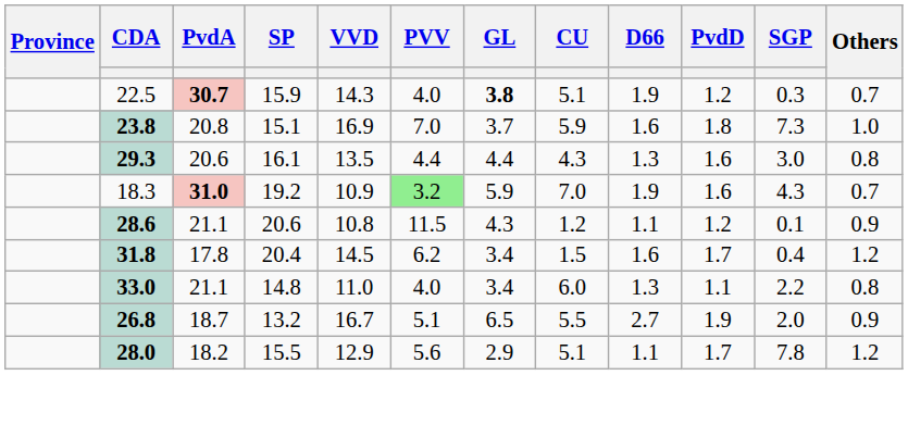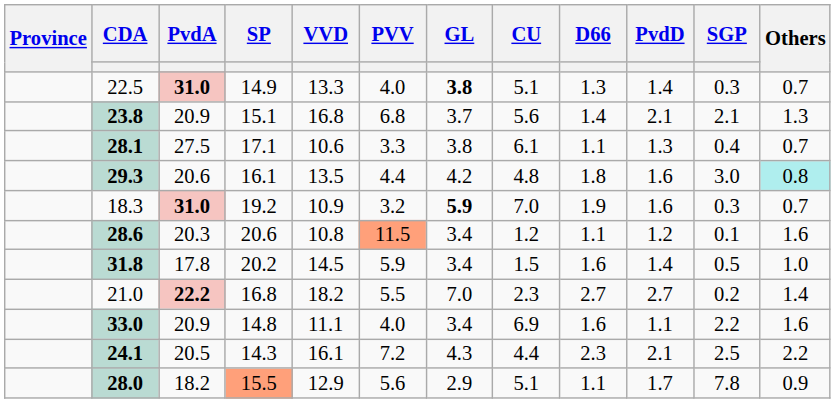22.5 | PvdA: 30.7 -> 31.0
22.5 | SP: 15.9 -> 14.9
22.5 | VVD: 14.3 -> 13.3
22.5 | D66: 1.9 -> 1.3
22.5 | PvdD: 1.2 -> 1.4
23.8 | PvdA: 20.8 -> 20.9
23.8 | VVD: 16.9 -> 16.8
23.8 | PVV: 7.0 -> 6.8
23.8 | CU: 5.9 -> 5.6
23.8 | D66: 1.6 -> 1.4
23.8 | PvdD: 1.8 -> 2.1
23.8 | SGP: 7.3 -> 2.1
23.8 | Others: 1.0 -> 1.3
+ row: 28.1 | 27.5 | 17.1 | 10.6 | 3.3 | 3.8 | 6.1 | 1.1 | 1.3 | 0.4 | 0.7
29.3 | GL: 4.4 -> 4.2
29.3 | CU: 4.3 -> 4.8
29.3 | D66: 1.3 -> 1.8
29.3 | Others: no background -> paleturquoise background
18.3 | PVV: lightgreen background -> no background
18.3 | GL: normal -> bold
18.3 | SGP: 4.3 -> 0.3
28.6 | PvdA: 21.1 -> 20.3
28.6 | PVV: no background -> lightsalmon background
28.6 | GL: 4.3 -> 3.4
28.6 | Others: 0.9 -> 1.6
31.8 | SP: 20.4 -> 20.2
31.8 | PVV: 6.2 -> 5.9
31.8 | PvdD: 1.7 -> 1.4
31.8 | SGP: 0.4 -> 0.5
31.8 | Others: 1.2 -> 1.0
+ row: 21.0 | 22.2 | 16.8 | 18.2 | 5.5 | 7.0 | 2.3 | 2.7 | 2.7 | 0.2 | 1.4
33.0 | PvdA: 21.1 -> 20.9
33.0 | VVD: 11.0 -> 11.1
33.0 | CU: 6.0 -> 6.9
33.0 | D66: 1.3 -> 1.6
33.0 | Others: 0.8 -> 1.6
+ row: 24.1 | 20.5 | 14.3 | 16.1 | 7.2 | 4.3 | 4.4 | 2.3 | 2.1 | 2.5 | 2.2
- row: 26.8 | 18.7 | 13.2 | 16.7 | 5.1 | 6.5 | 5.5 | 2.7 | 1.9 | 2.0 | 0.9
28.0 | SP: no background -> lightsalmon background
28.0 | Others: 1.2 -> 0.9
